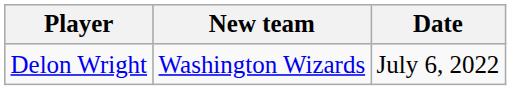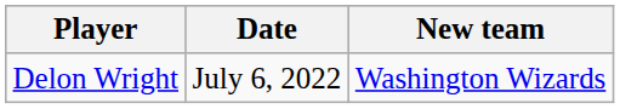columns swapped: Date <-> New team
